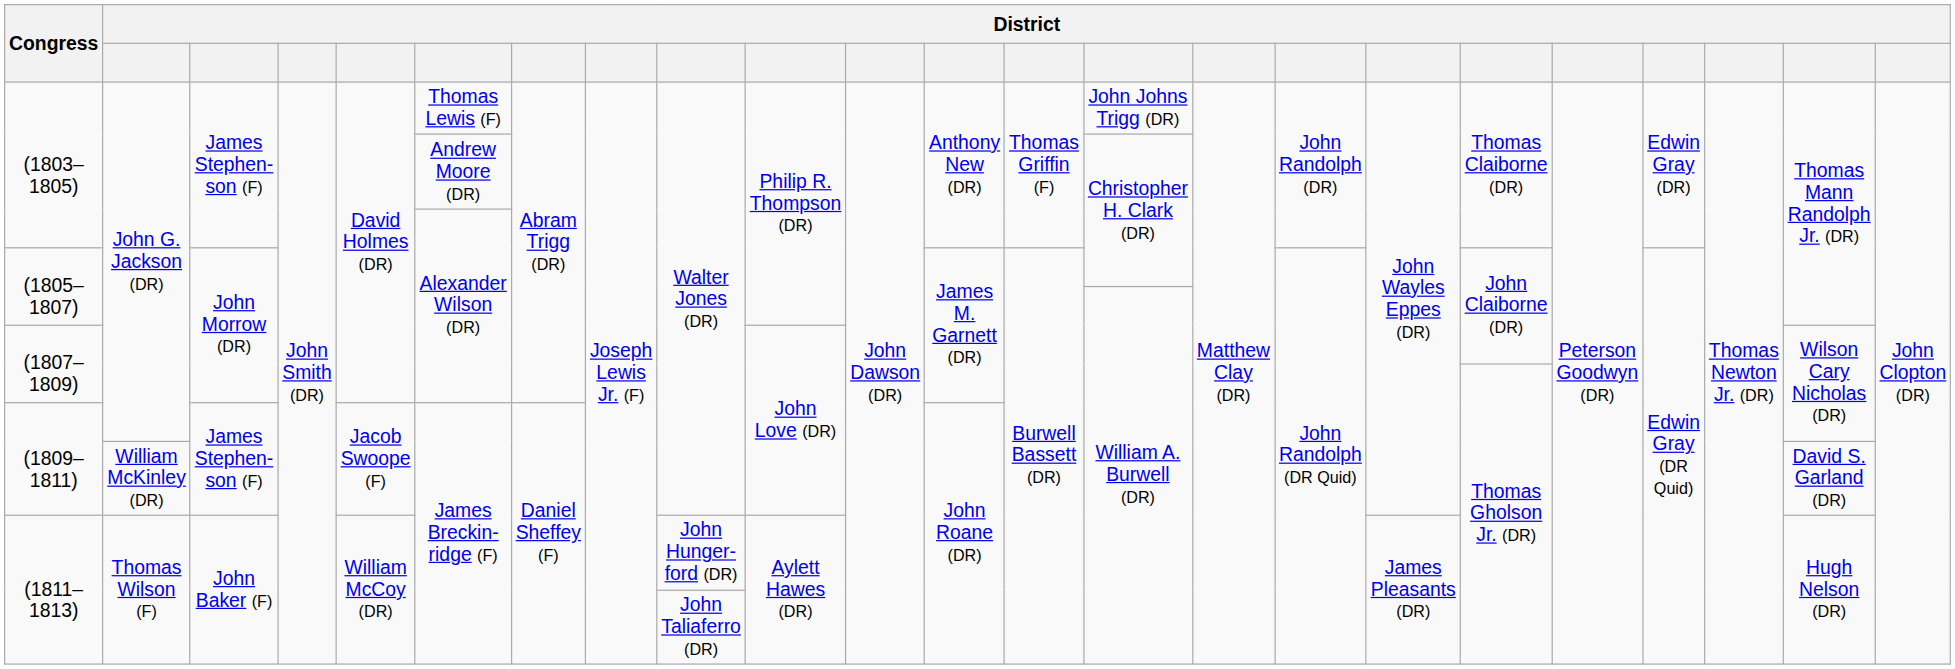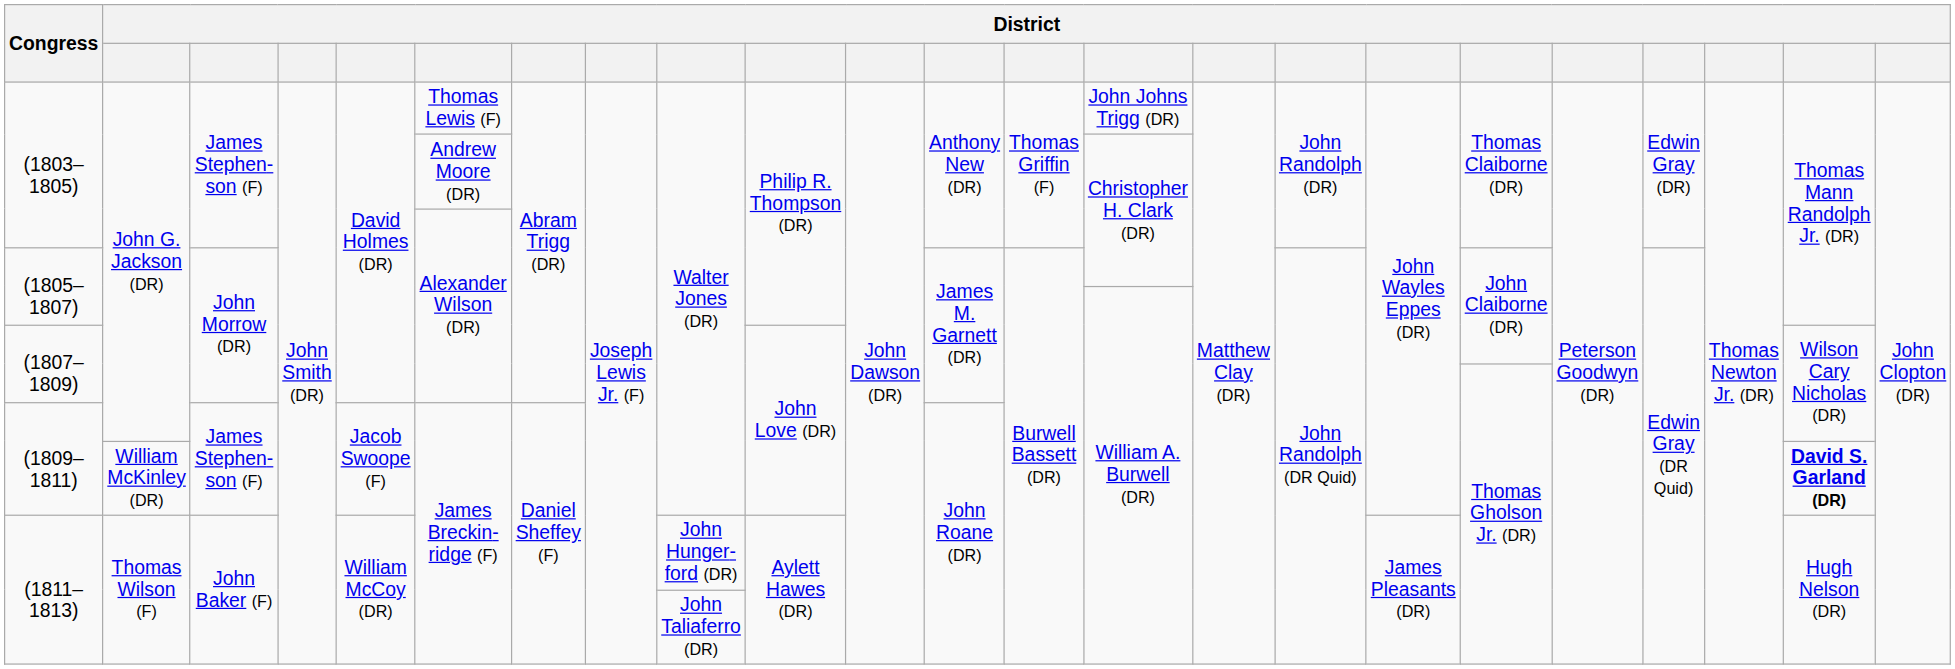(1809–1811) / William McKinley (DR) | column 22: normal -> bold
